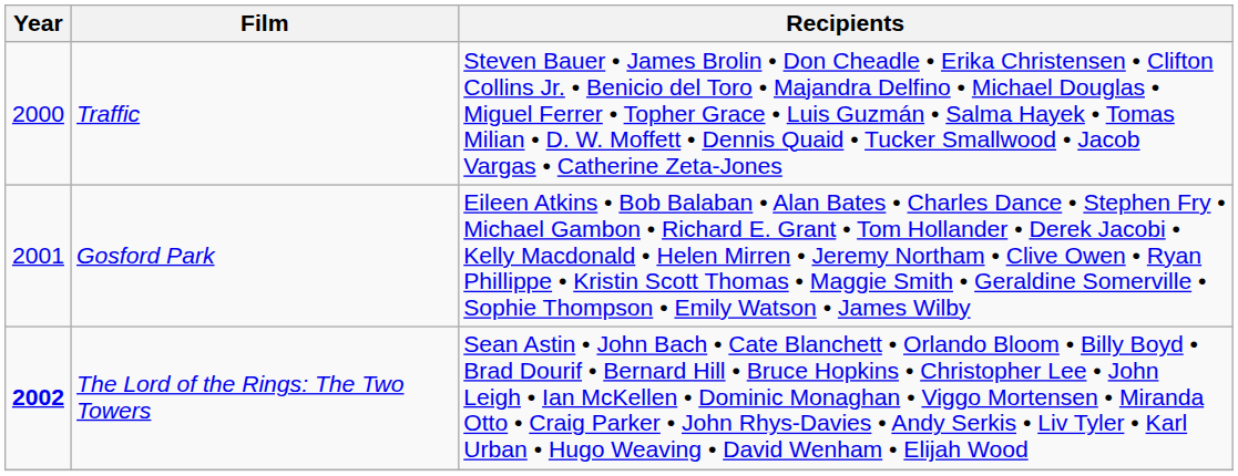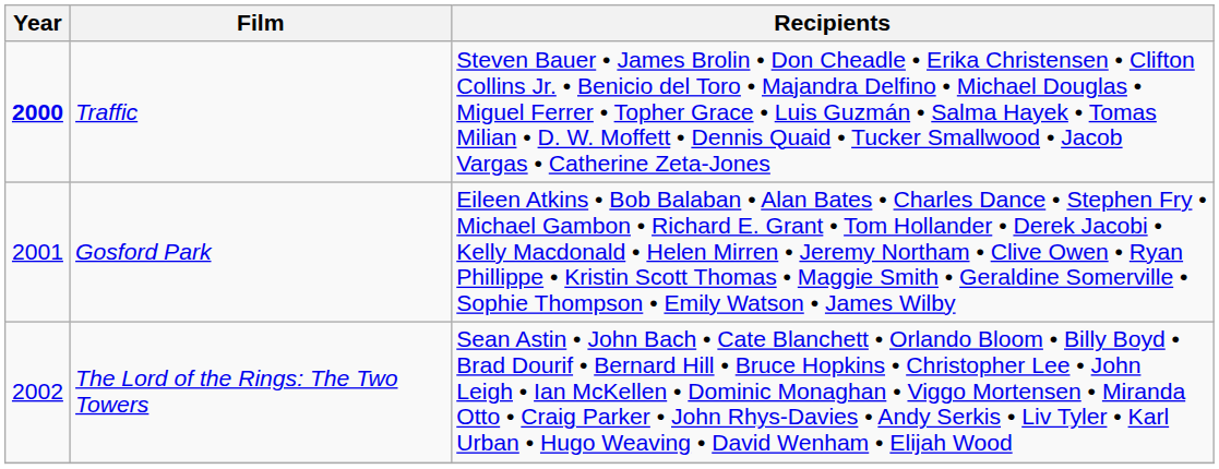Traffic | Year: normal -> bold
The Lord of the Rings: The Two Towers | Year: bold -> normal
